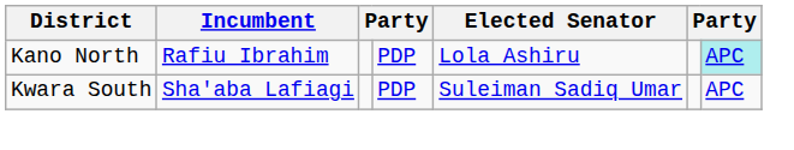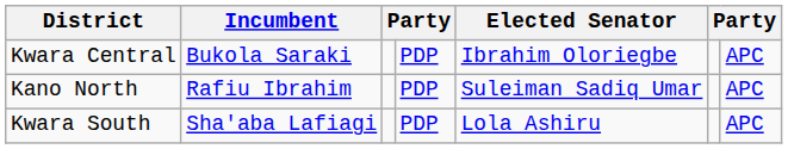+ row: Kwara Central | Bukola Saraki | PDP | Ibrahim Oloriegbe | APC
Kano North | Elected Senator: Lola Ashiru -> Suleiman Sadiq Umar
Kano North | column 7: paleturquoise background -> no background
Kwara South | Elected Senator: Suleiman Sadiq Umar -> Lola Ashiru
